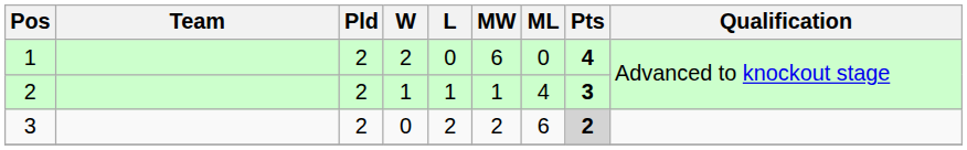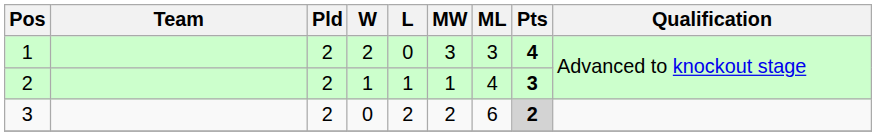row 2 | MW: 6 -> 3
row 2 | ML: 0 -> 3
